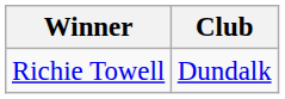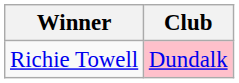Richie Towell | Club: no background -> pink background
